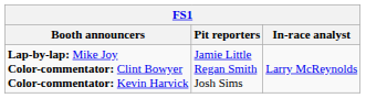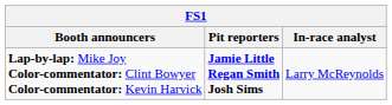row 3 | Pit reporters: normal -> bold
